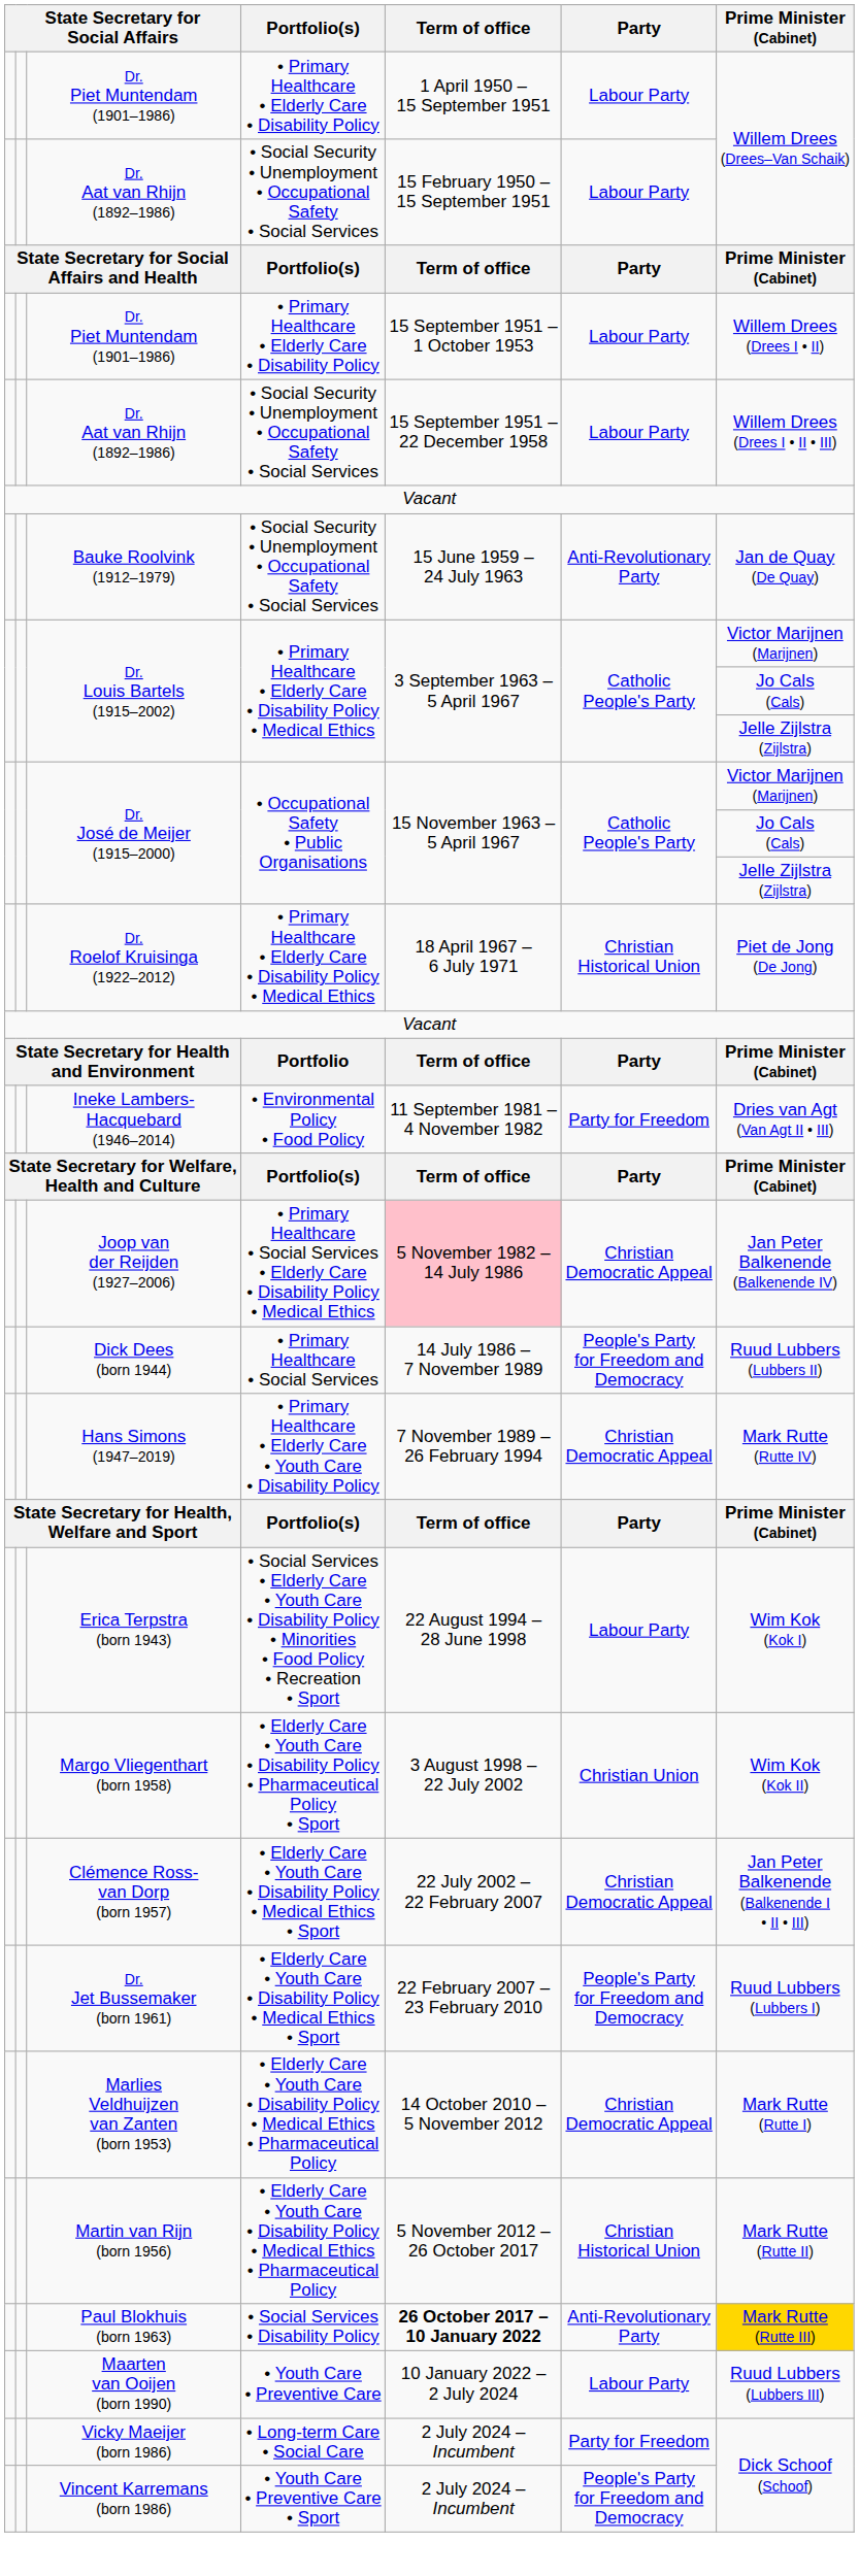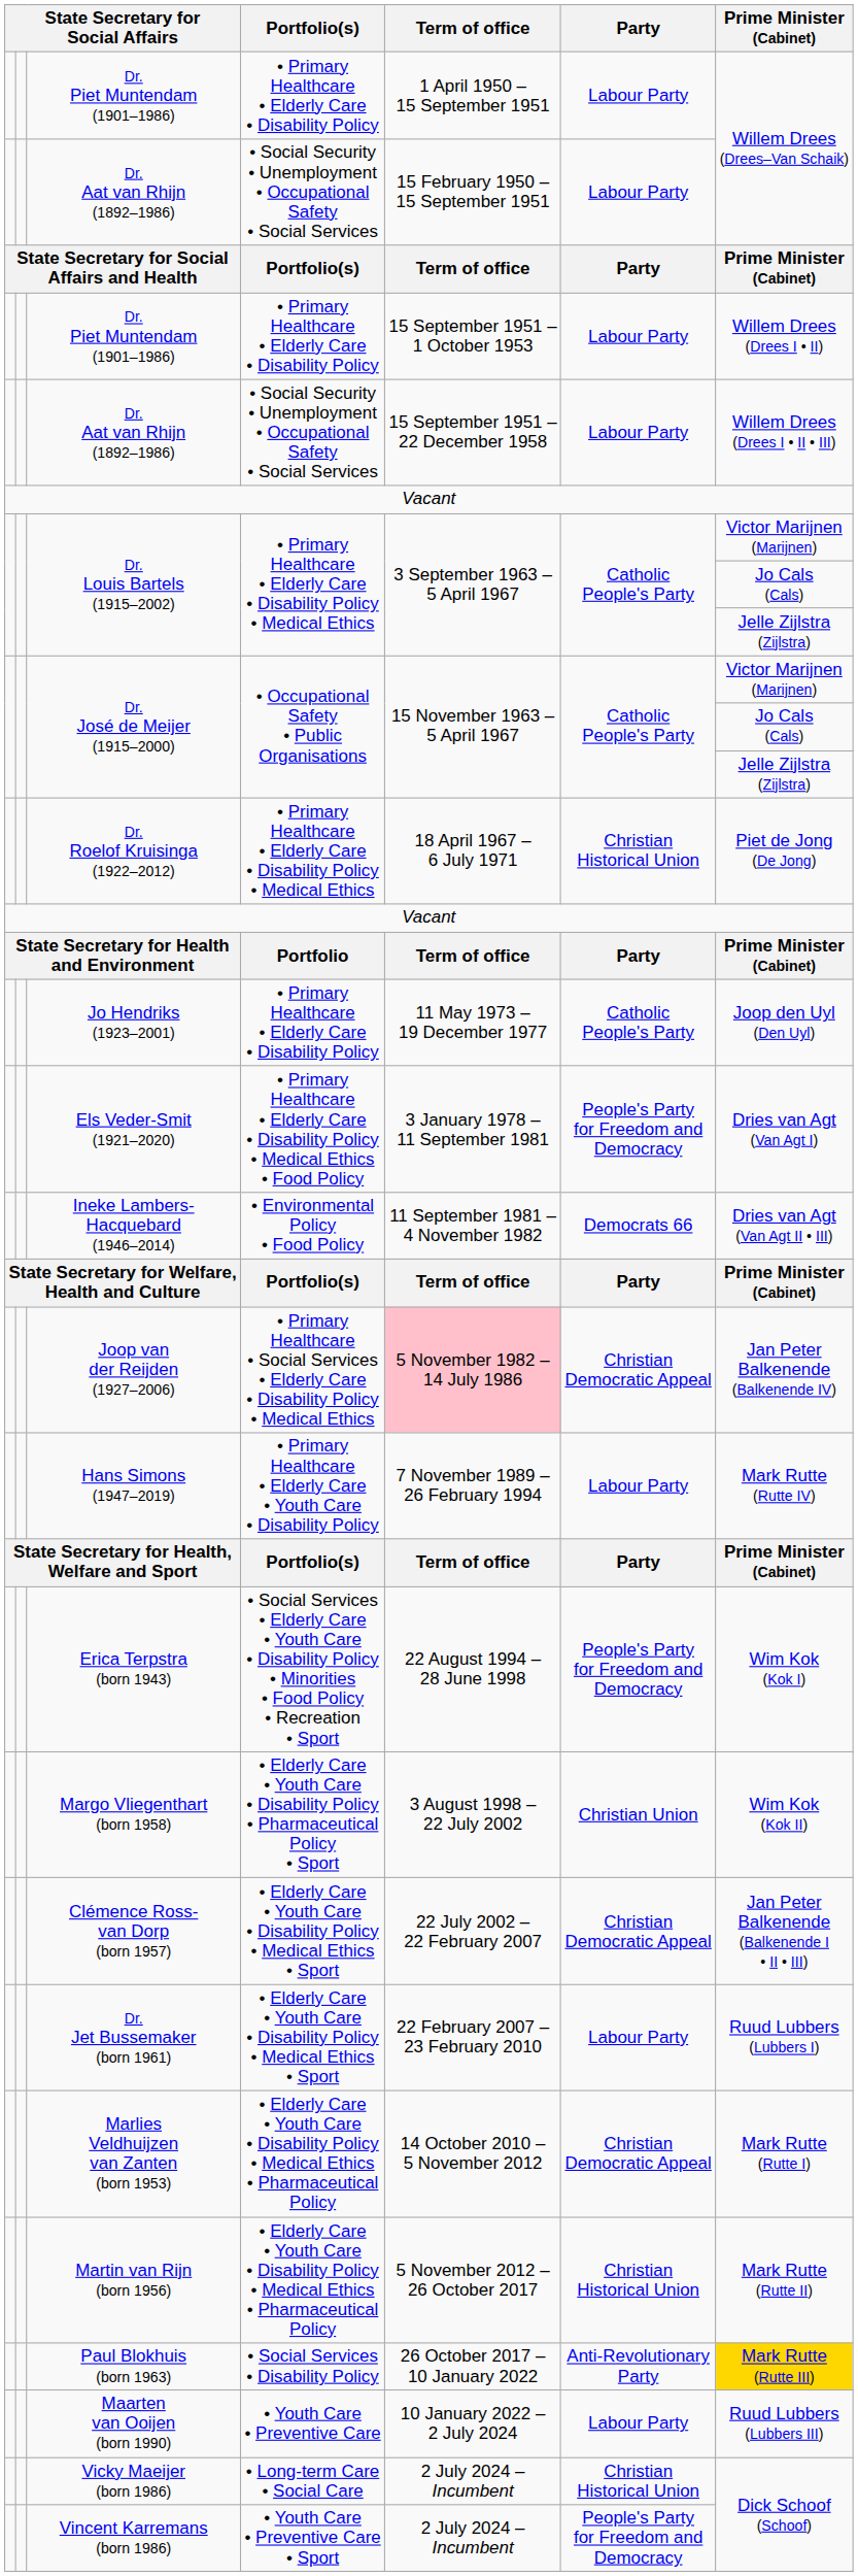- row: Bauke Roolvink (1912–1979) | • Social Security • Unemployment • Occupational Safety • Social Services | 15 June 1959 – 24 July 1963 | Anti-Revolutionary Party | Jan de Quay (De Quay)
+ row: Jo Hendriks (1923–2001) | • Primary Healthcare • Elderly Care • Disability Policy | 11 May 1973 – 19 December 1977 | Catholic People's Party | Joop den Uyl (Den Uyl)
+ row: Els Veder-Smit (1921–2020) | • Primary Healthcare • Elderly Care • Disability Policy • Medical Ethics • Food Policy | 3 January 1978 – 11 September 1981 | People's Party for Freedom and Democracy | Dries van Agt (Van Agt I)
Ineke Lambers- Hacquebard (1946–2014) | Party: Party for Freedom -> Democrats 66
- row: Dick Dees (born 1944) | • Primary Healthcare • Social Services | 14 July 1986 – 7 November 1989 | People's Party for Freedom and Democracy | Ruud Lubbers (Lubbers II)
Hans Simons (1947–2019) | Party: Christian Democratic Appeal -> Labour Party
Erica Terpstra (born 1943) | Party: Labour Party -> People's Party for Freedom and Democracy
Dr. Jet Bussemaker (born 1961) | Party: People's Party for Freedom and Democracy -> Labour Party
Paul Blokhuis (born 1963) | Term of office: bold -> normal
Vicky Maeijer (born 1986) | Party: Party for Freedom -> Christian Historical Union
